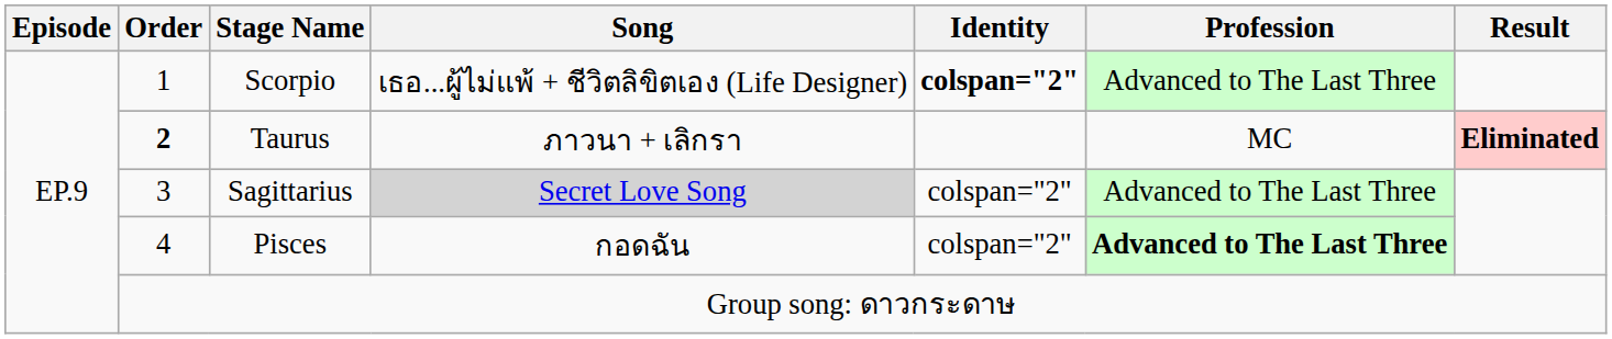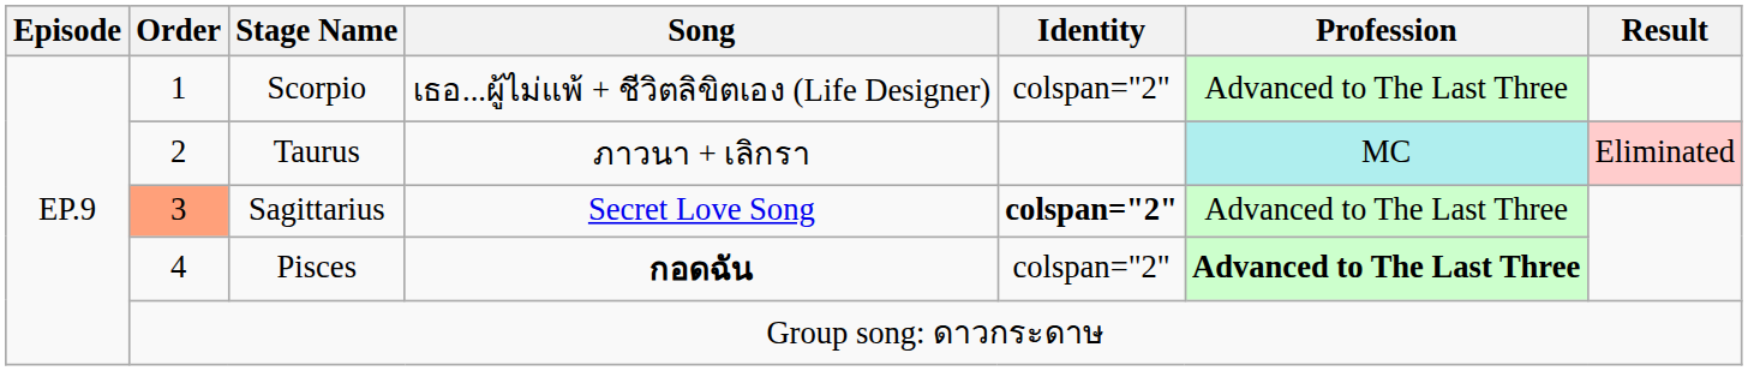Scorpio | Identity: bold -> normal
Taurus | Order: bold -> normal
Taurus | Profession: no background -> paleturquoise background
Taurus | Result: bold -> normal
Sagittarius | Order: no background -> lightsalmon background
Sagittarius | Song: lightgrey background -> no background
Sagittarius | Identity: normal -> bold
Pisces | Song: normal -> bold
